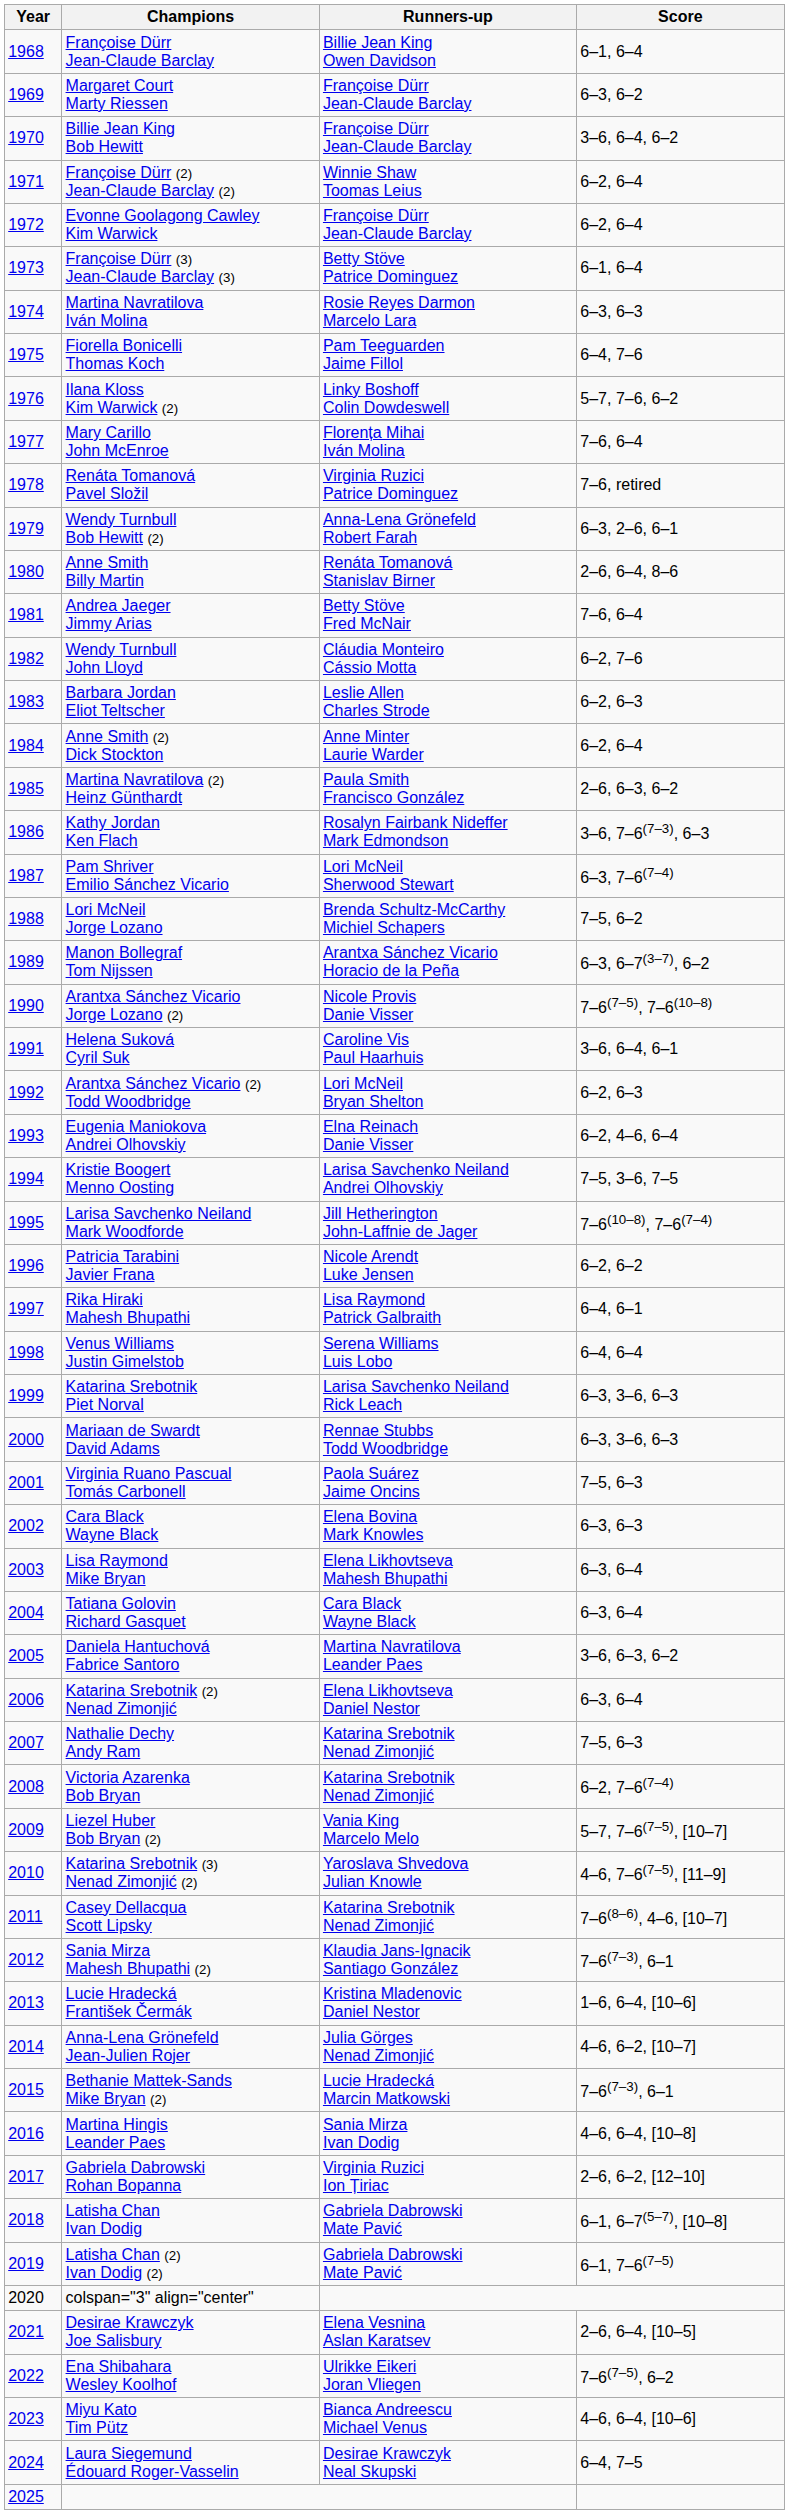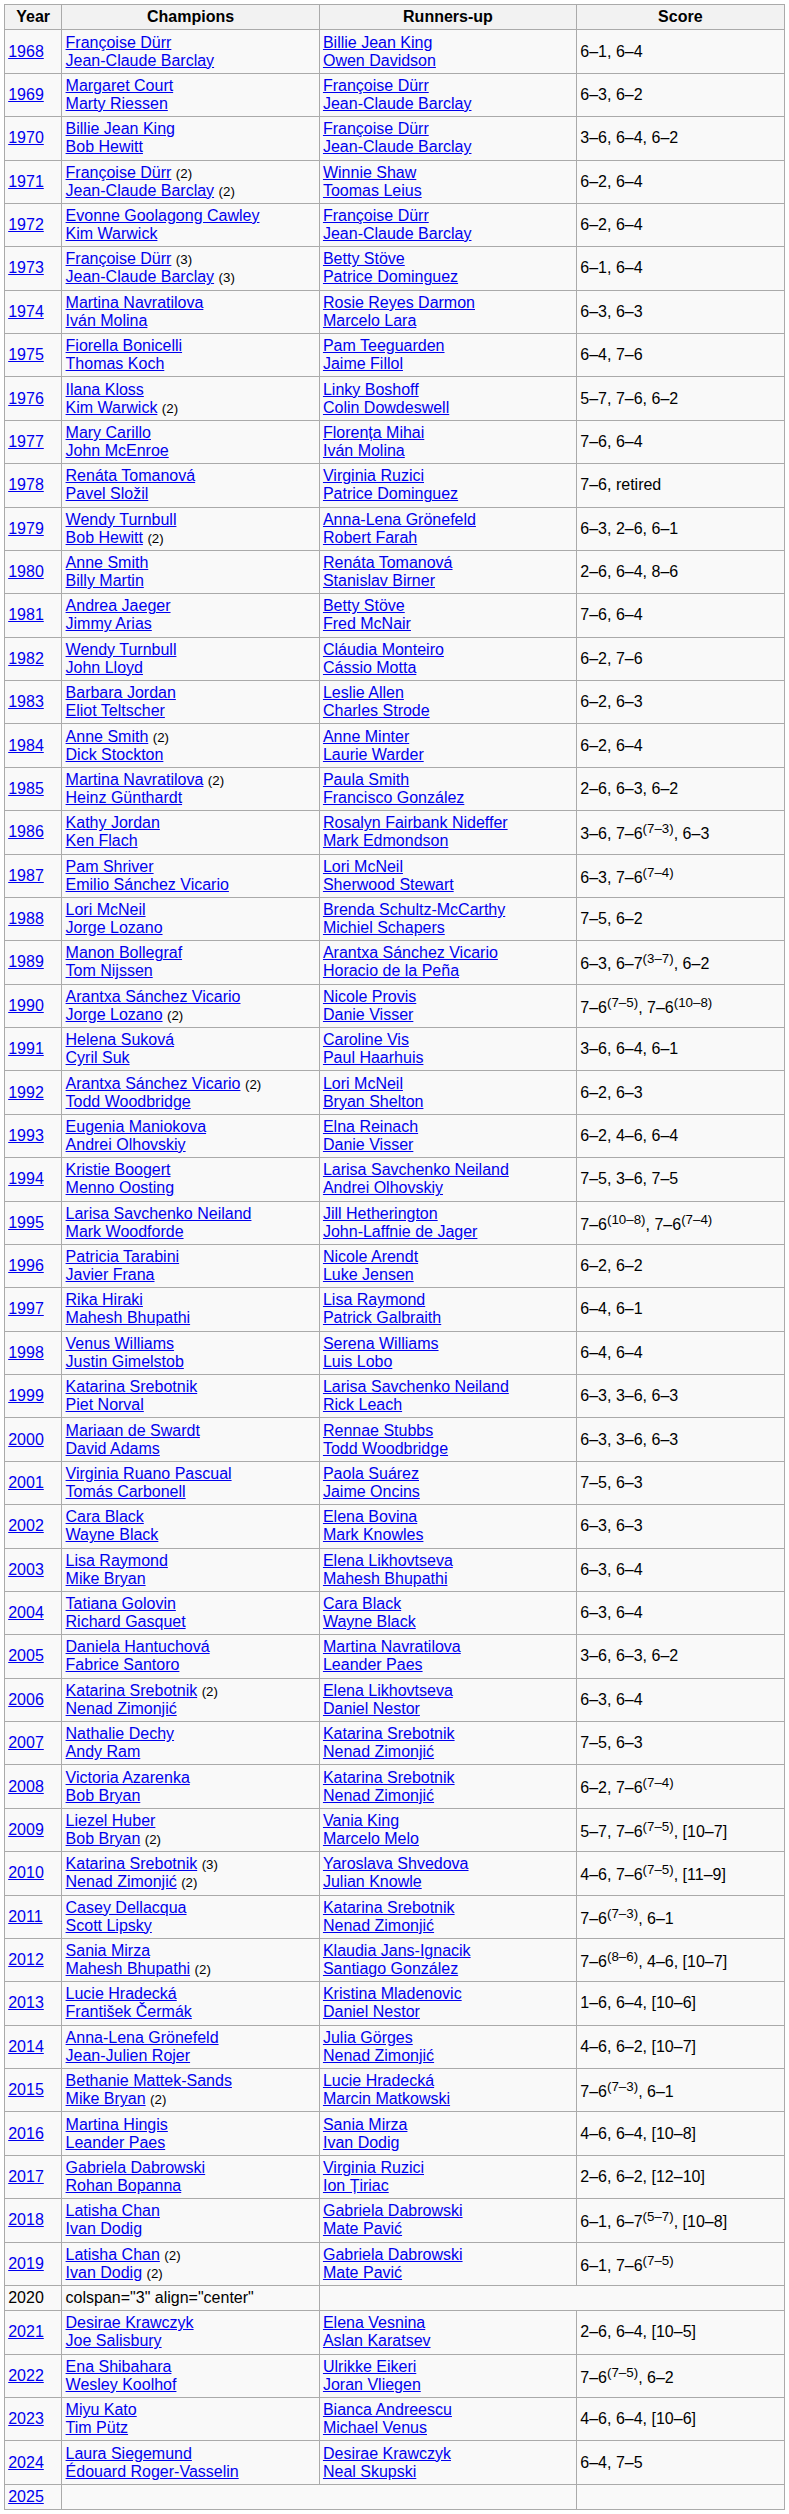Casey Dellacqua Scott Lipsky | Score: 7–6(8–6), 4–6, [10–7] -> 7–6(7–3), 6–1
Sania Mirza Mahesh Bhupathi (2) | Score: 7–6(7–3), 6–1 -> 7–6(8–6), 4–6, [10–7]
